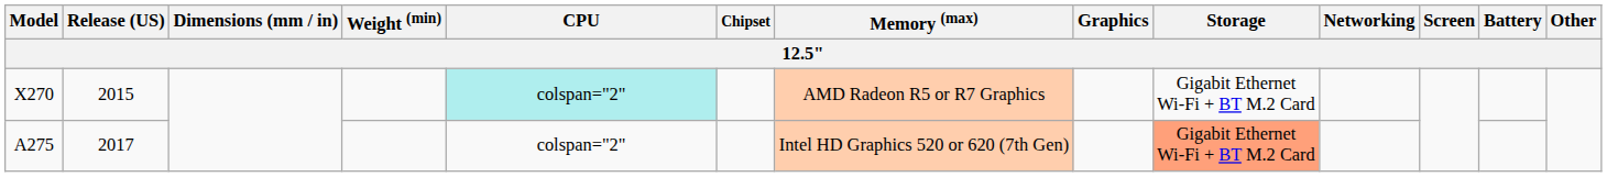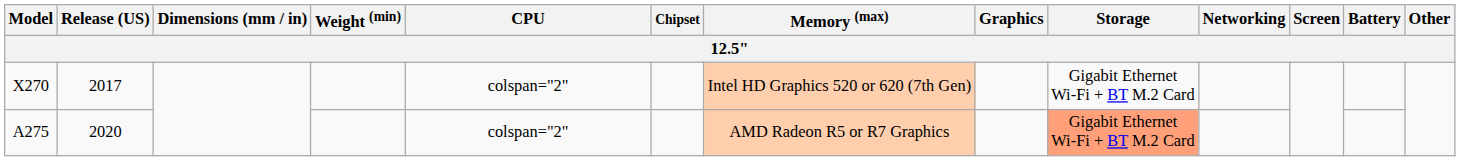X270 | Release (US): 2015 -> 2017
X270 | CPU: paleturquoise background -> no background
X270 | Memory (max): AMD Radeon R5 or R7 Graphics -> Intel HD Graphics 520 or 620 (7th Gen)
A275 | Release (US): 2017 -> 2020
A275 | Memory (max): Intel HD Graphics 520 or 620 (7th Gen) -> AMD Radeon R5 or R7 Graphics
